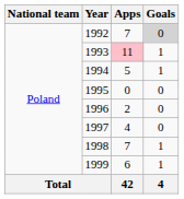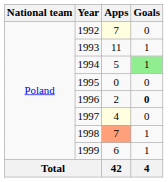1992 | Apps: no background -> lightyellow background
1992 | Goals: lightgrey background -> no background
1993 | Apps: pink background -> no background
1994 | Goals: no background -> lightgreen background
1996 | Goals: normal -> bold
1997 | Apps: no background -> lightyellow background
1998 | Apps: no background -> lightsalmon background
